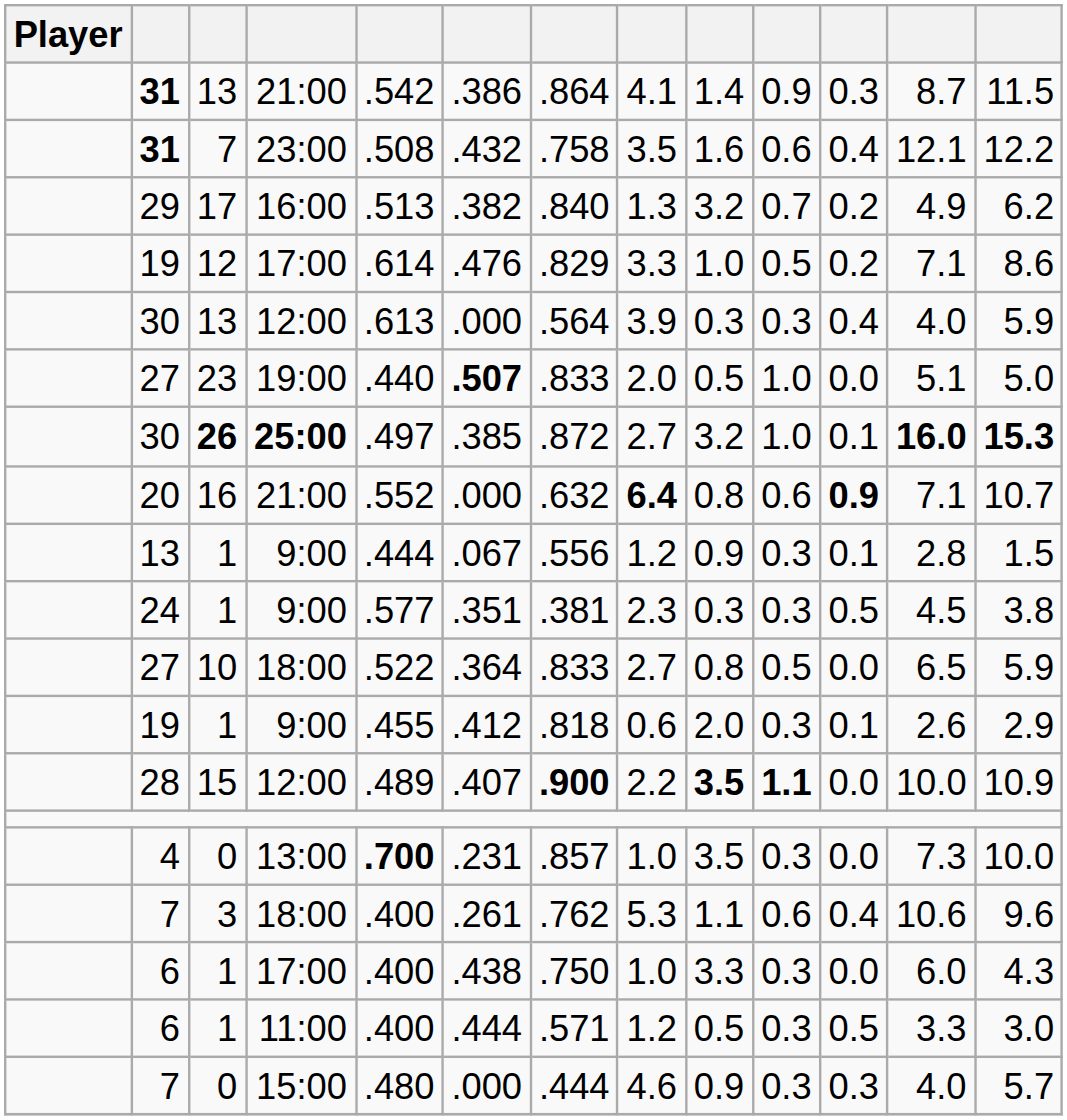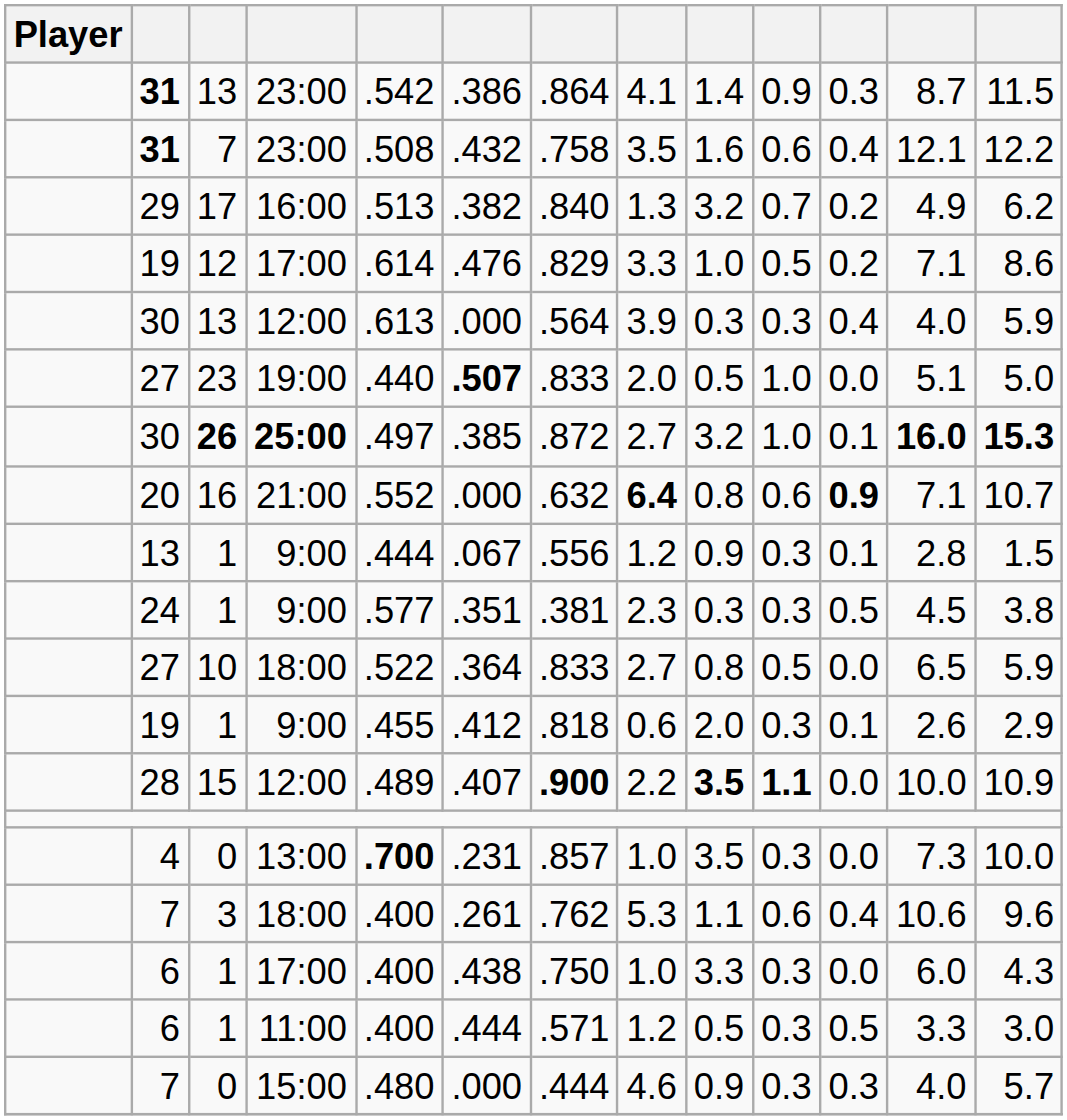31 / 13 | column 4: 21:00 -> 23:00
